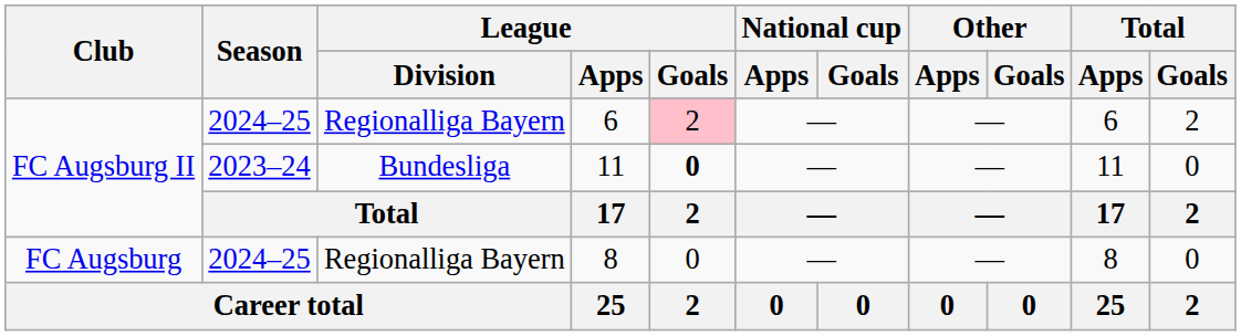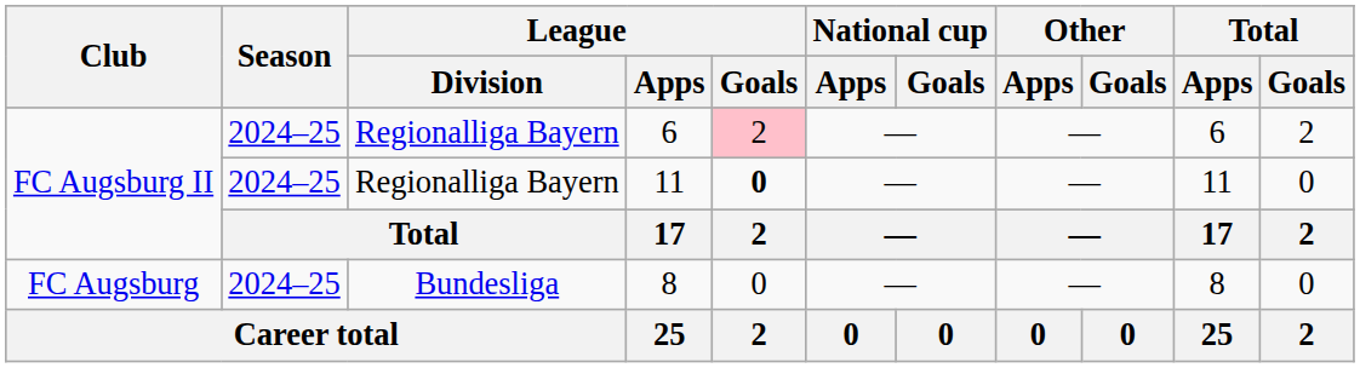row 4 | Season: 2023–24 -> 2024–25
row 4 | League / Division: Bundesliga -> Regionalliga Bayern
row 6 | League / Division: Regionalliga Bayern -> Bundesliga
